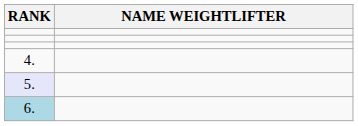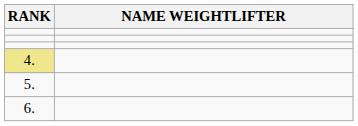row 5 | RANK: no background -> khaki background
row 6 | RANK: lavender background -> no background
row 7 | RANK: lightblue background -> no background
